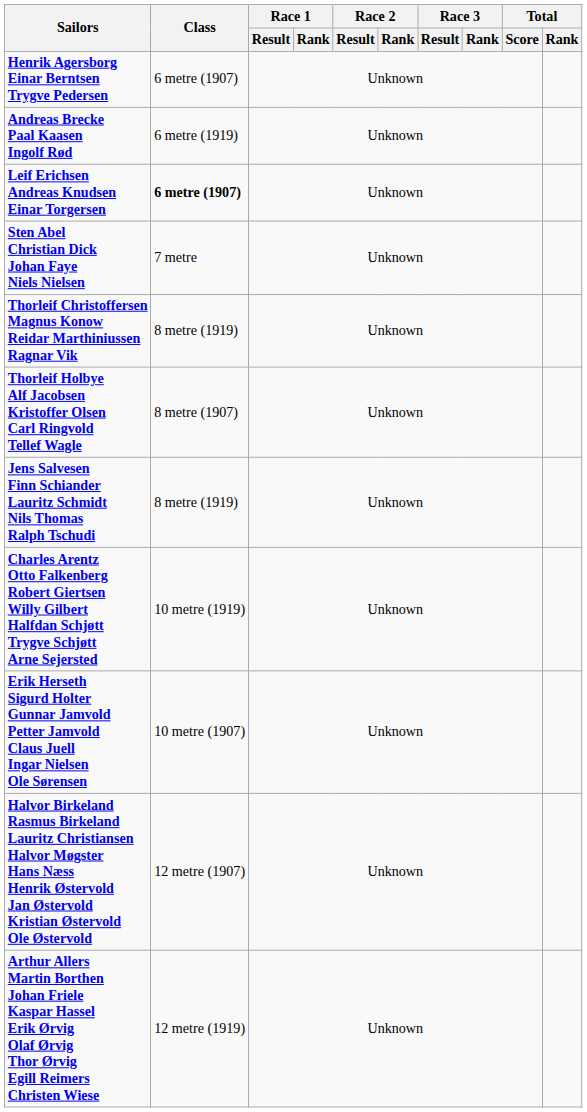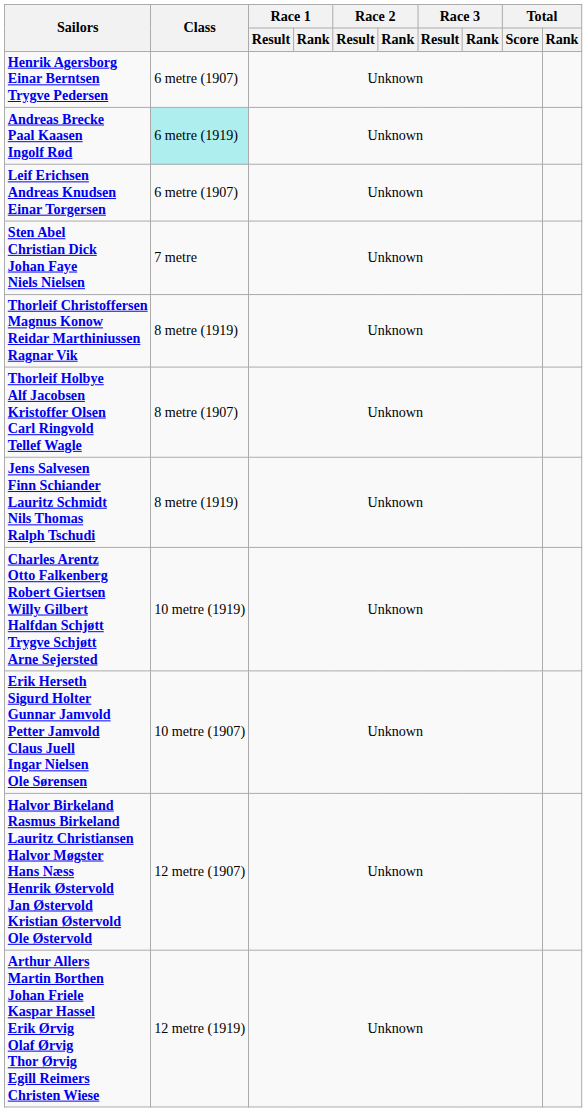Andreas Brecke Paal Kaasen Ingolf Rød | Class: no background -> paleturquoise background
Leif Erichsen Andreas Knudsen Einar Torgersen | Class: bold -> normal
